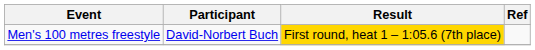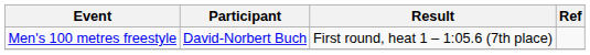Men's 100 metres freestyle | Result: gold background -> no background
